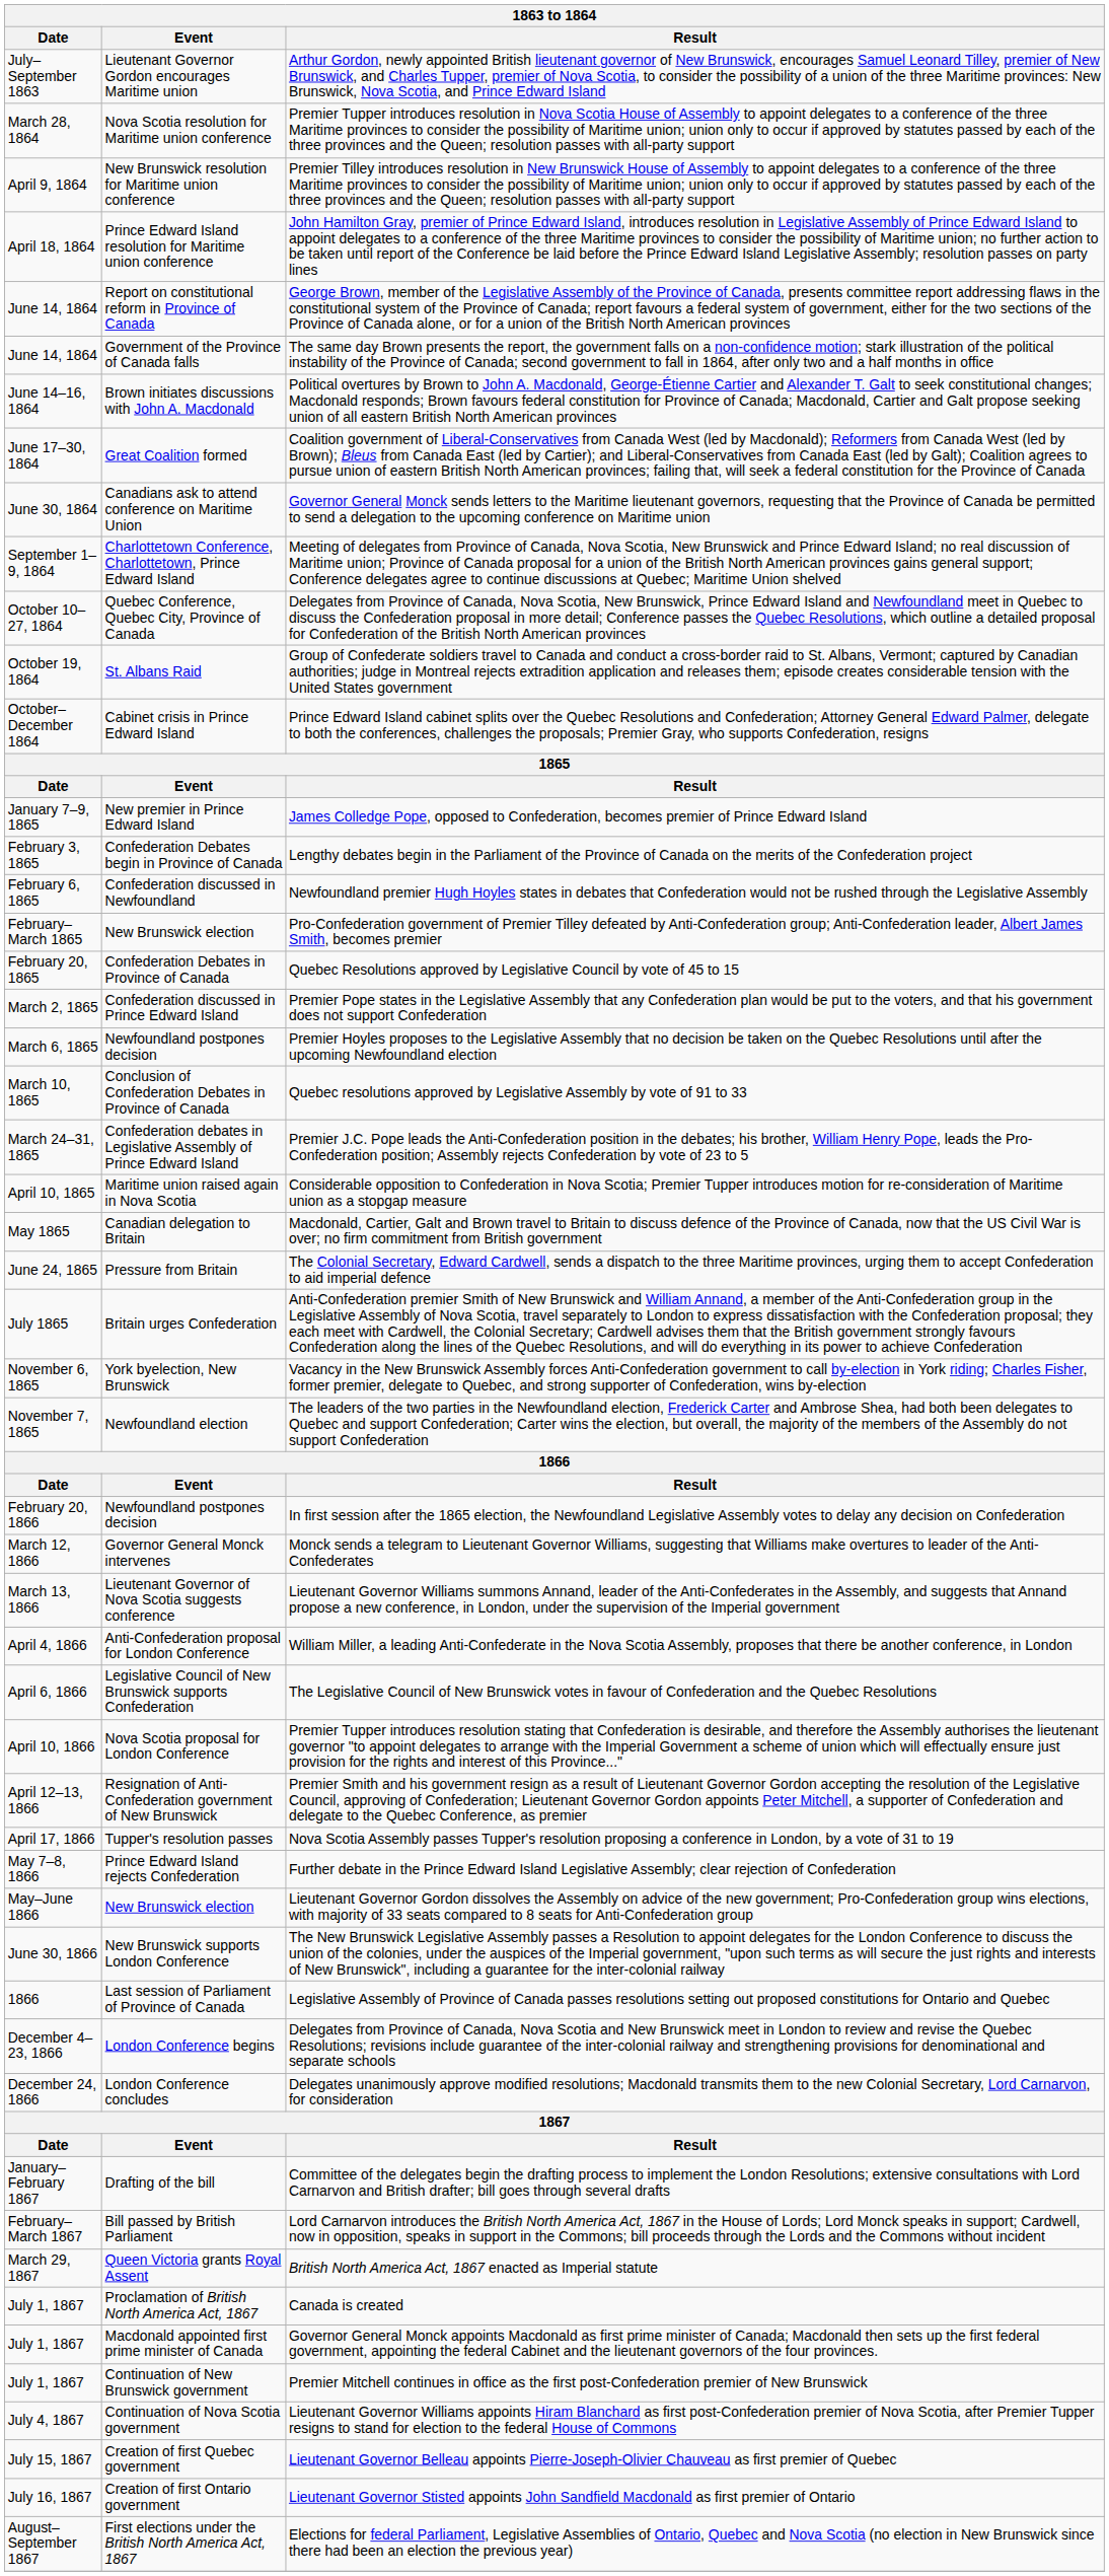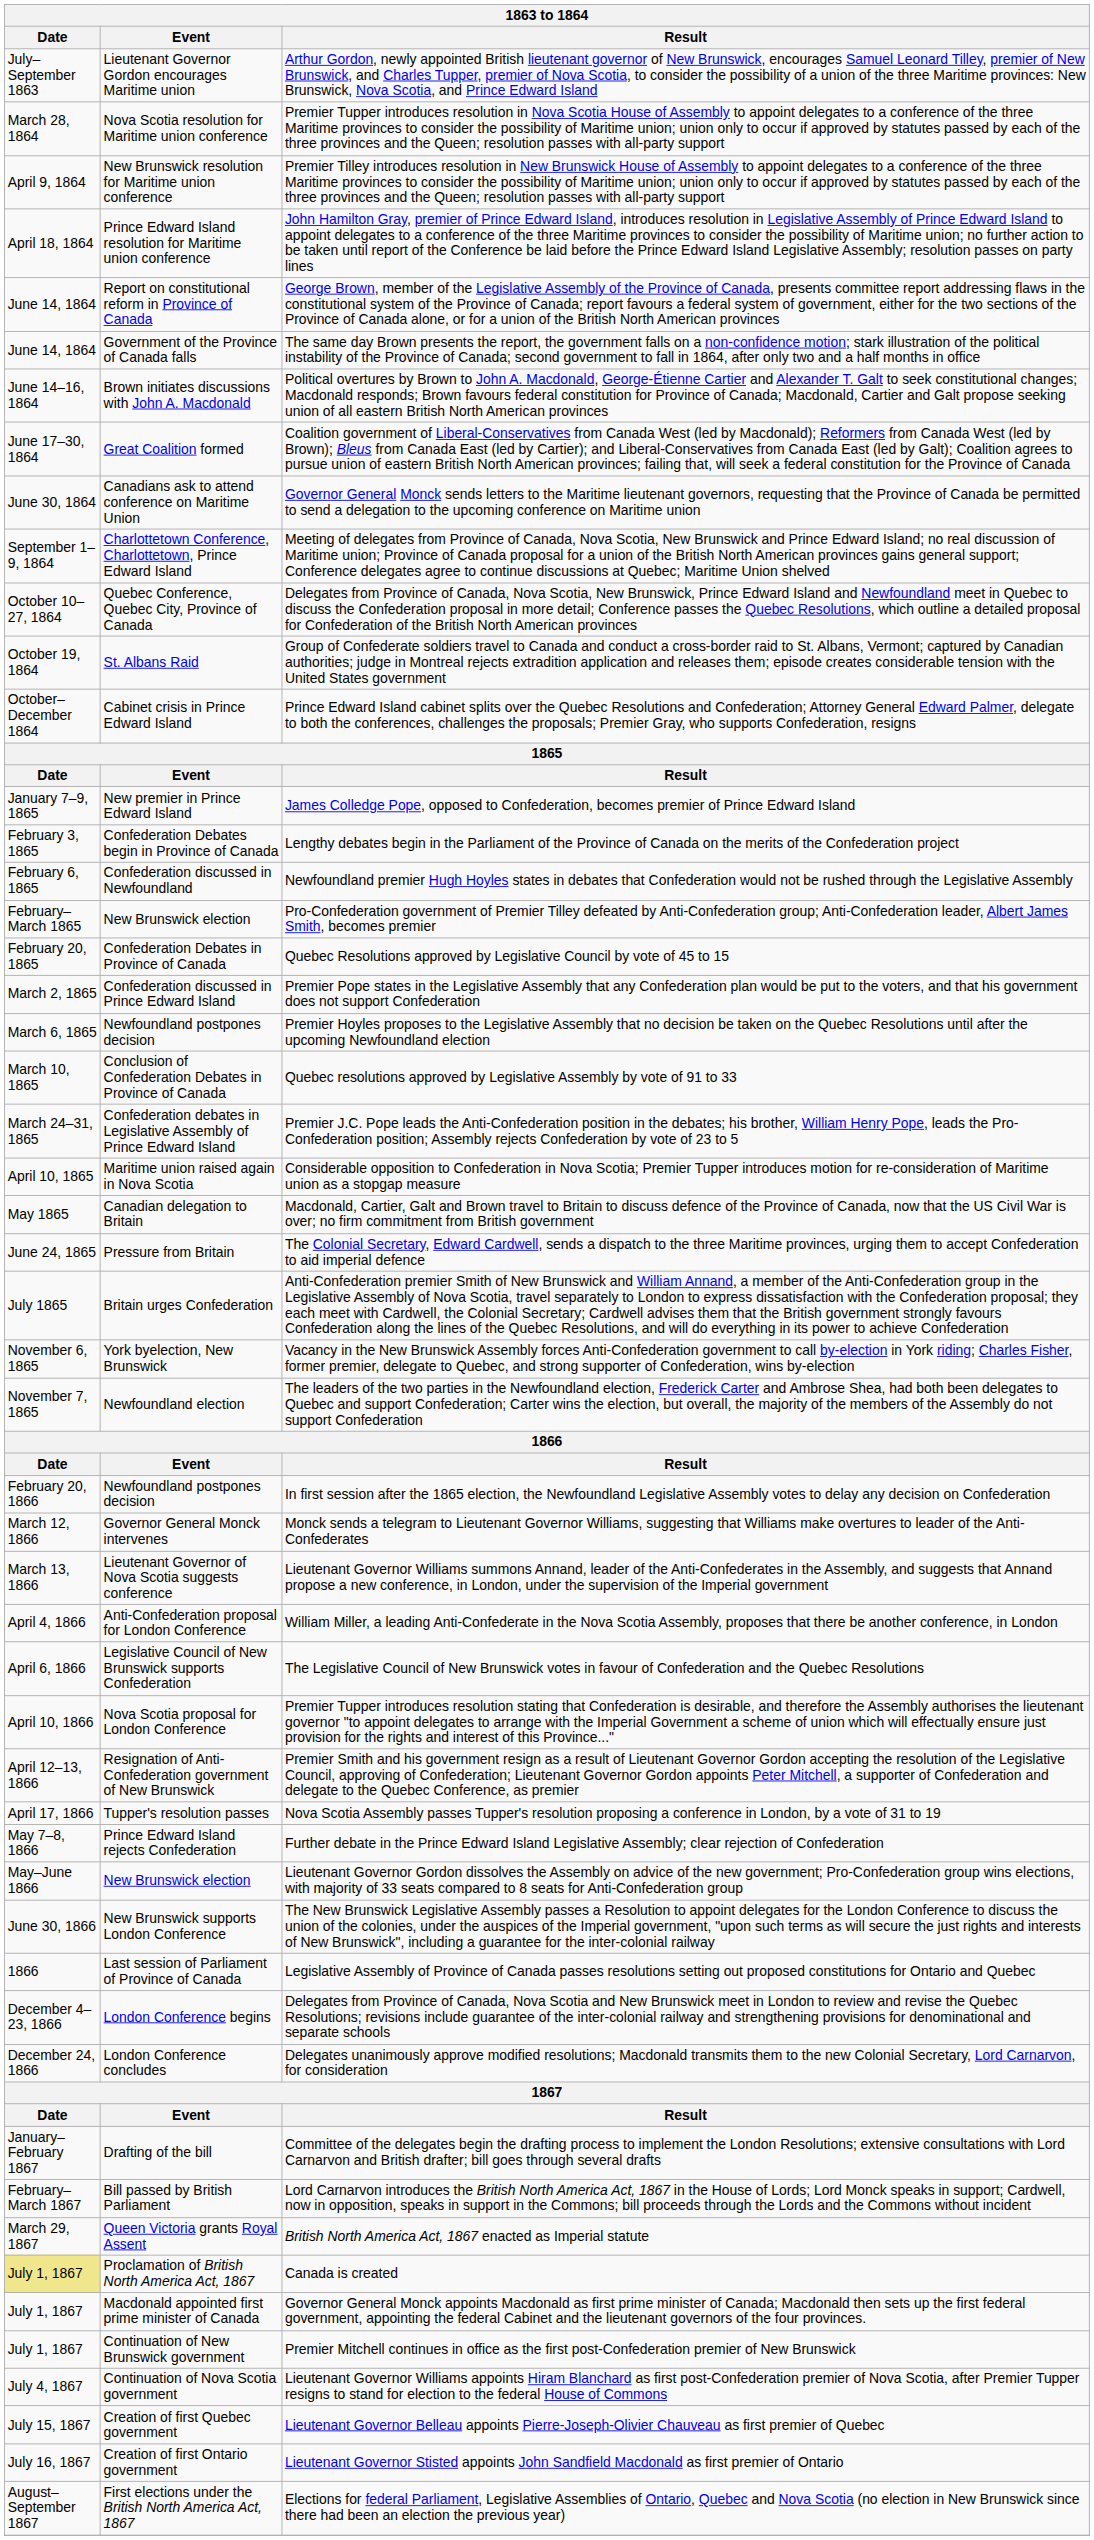Canada is created | Date: no background -> khaki background
